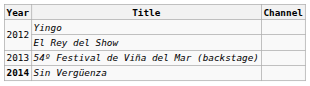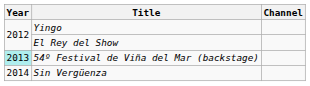54º Festival de Viña del Mar (backstage) | Year: no background -> paleturquoise background
Sin Vergüenza | Year: bold -> normal
